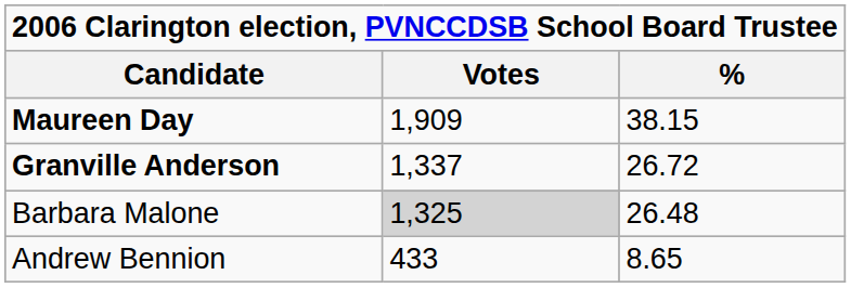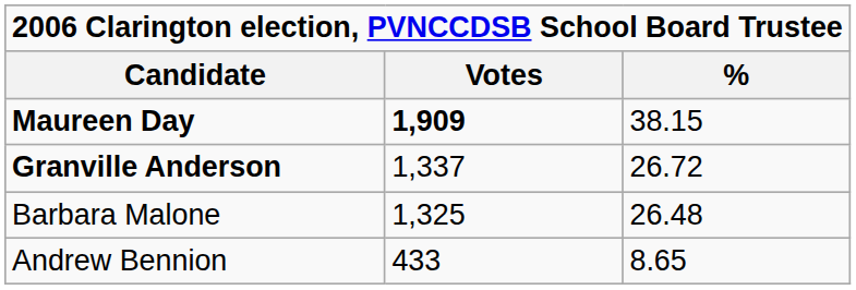Maureen Day | Votes: normal -> bold
Barbara Malone | Votes: lightgrey background -> no background
